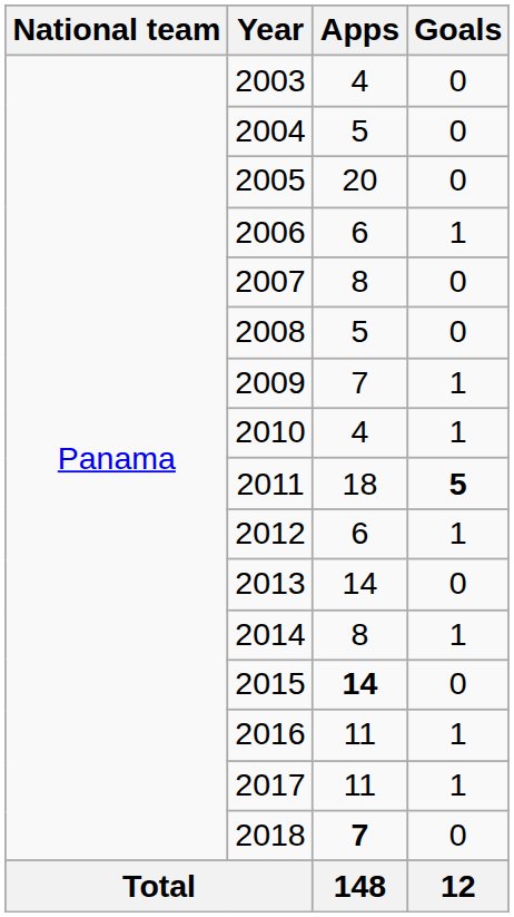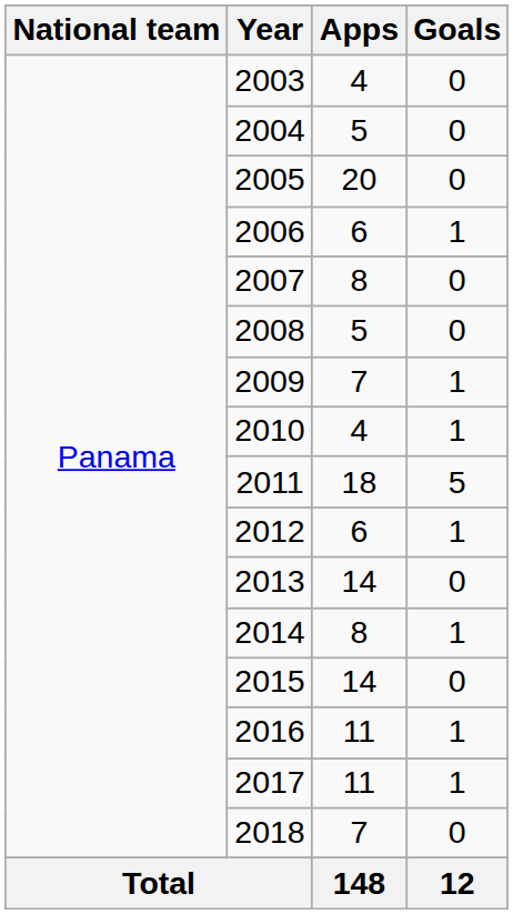2011 | Goals: bold -> normal
2015 | Apps: bold -> normal
2018 | Apps: bold -> normal
